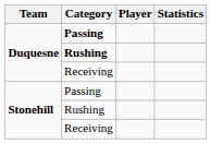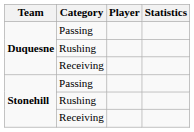Duquesne / Passing | Category: bold -> normal
Duquesne / Rushing | Category: bold -> normal
